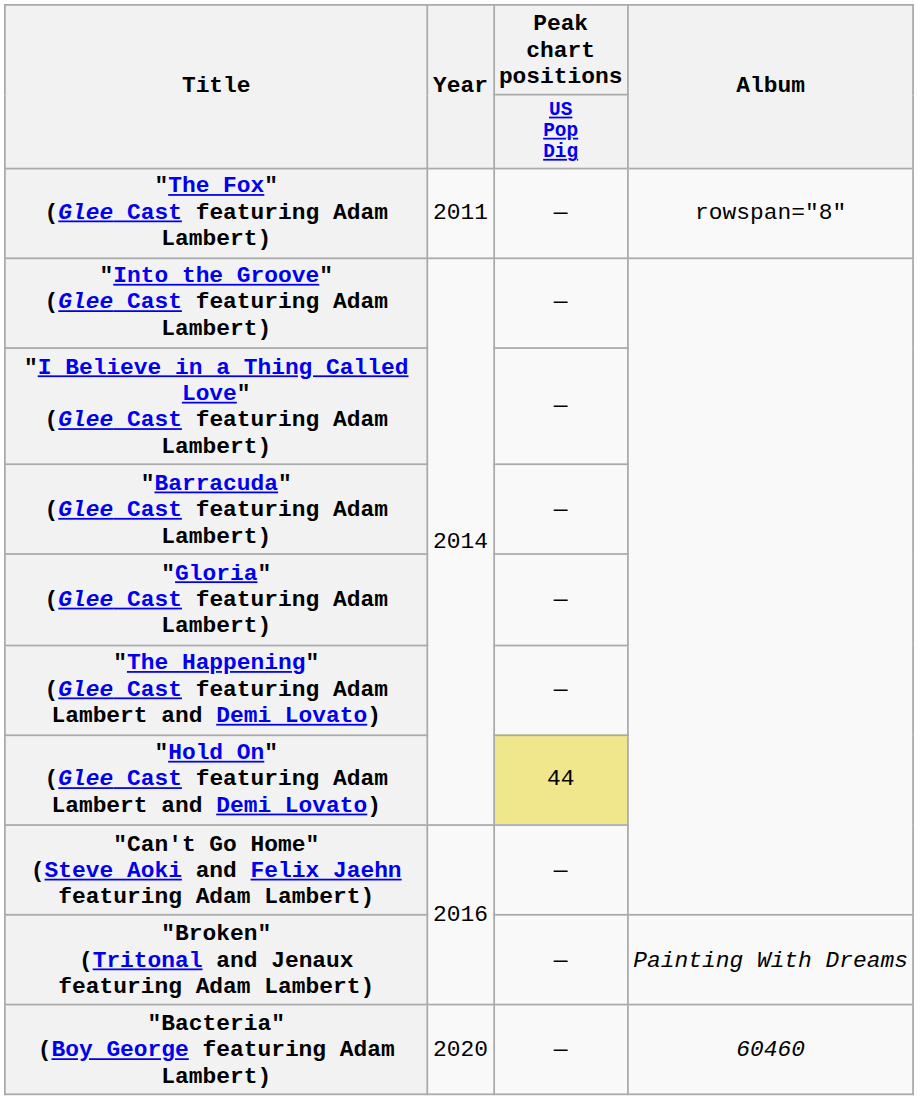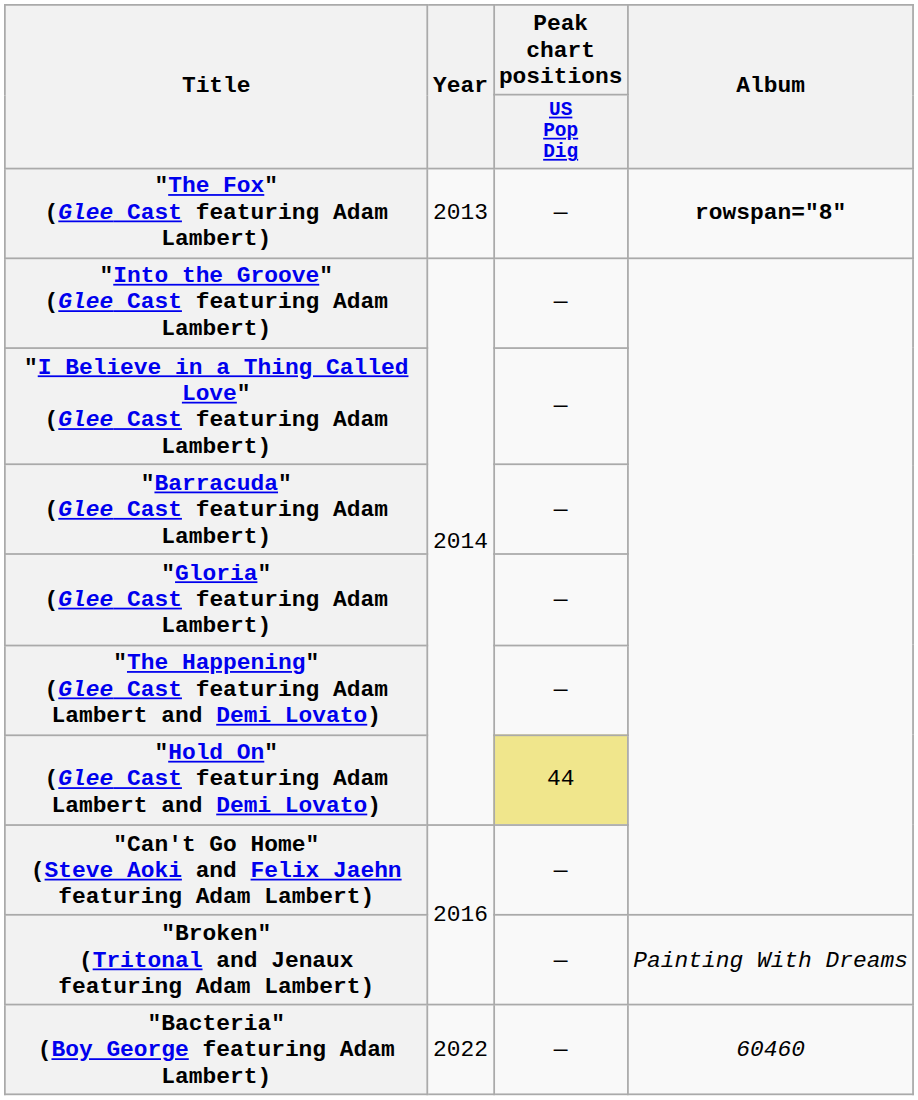"The Fox" (Glee Cast featuring Adam Lambert) | Year: 2011 -> 2013
"The Fox" (Glee Cast featuring Adam Lambert) | Album: normal -> bold
"Bacteria" (Boy George featuring Adam Lambert) | Year: 2020 -> 2022
